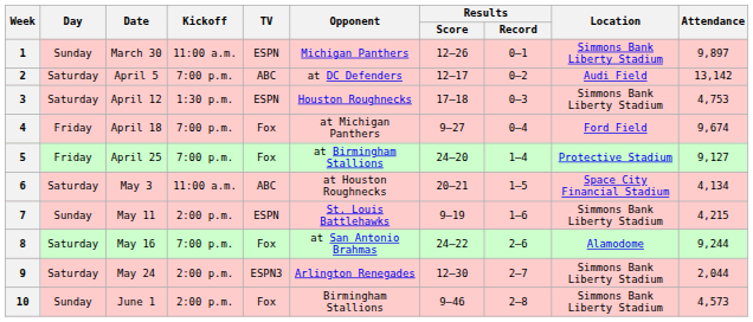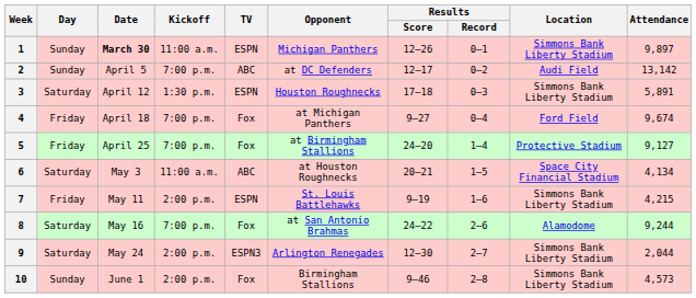1 | Date: normal -> bold
2 | Day: Saturday -> Sunday
3 | Attendance: 4,753 -> 5,891
7 | Day: Sunday -> Friday
